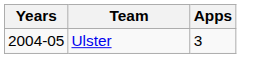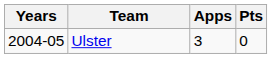+ column: Pts | 0
